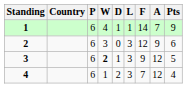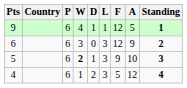columns swapped: Standing <-> Pts
row 2 | F: 14 -> 12
row 2 | A: 7 -> 5
row 4 | A: 12 -> 10
row 5 | F: 7 -> 5
